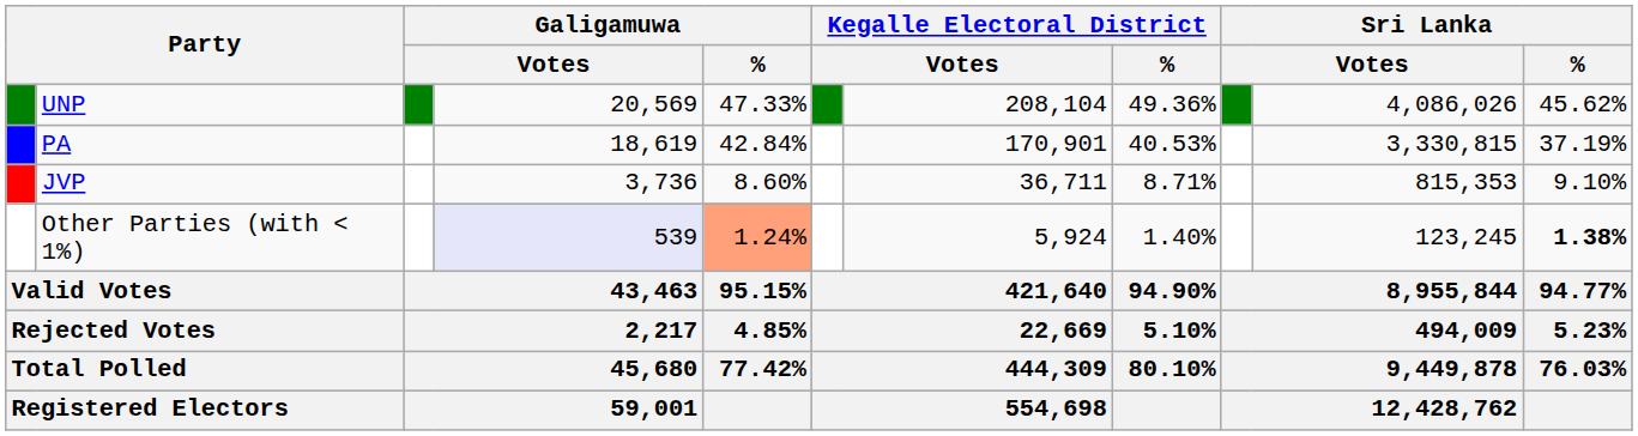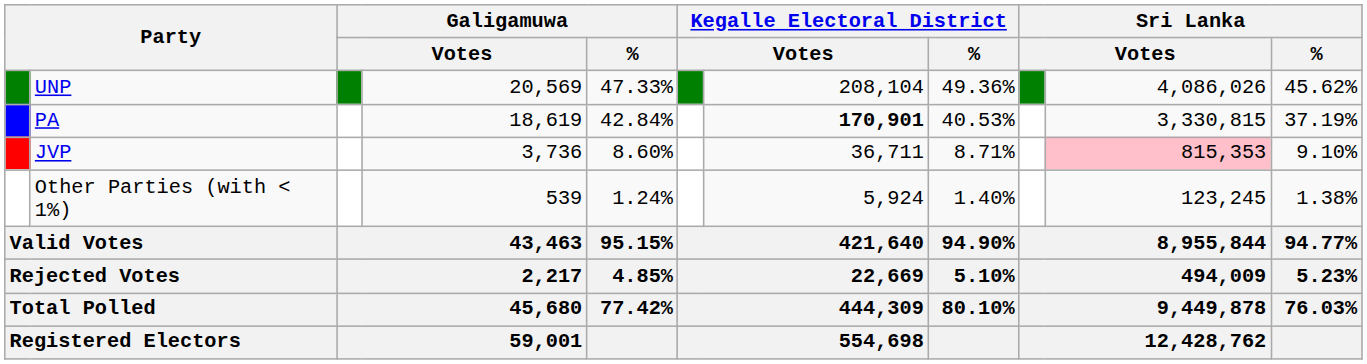PA | column 7: normal -> bold
JVP | column 10: no background -> pink background
Other Parties (with < 1%) | column 4: lavender background -> no background
Other Parties (with < 1%) | Galigamuwa / %: lightsalmon background -> no background
Other Parties (with < 1%) | Sri Lanka / %: bold -> normal
